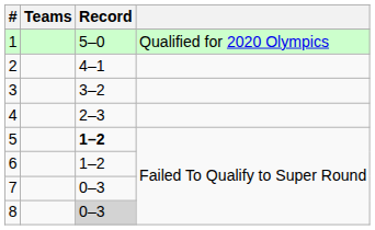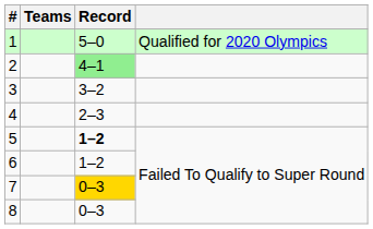2 | Record: no background -> lightgreen background
7 | Record: no background -> gold background
8 | Record: lightgrey background -> no background
